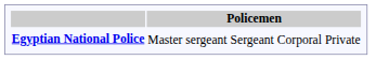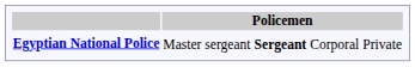Master sergeant | column 3: normal -> bold
